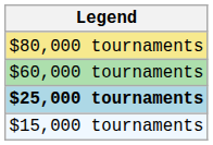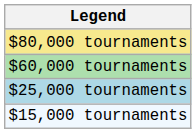row 4 | column 1: bold -> normal
